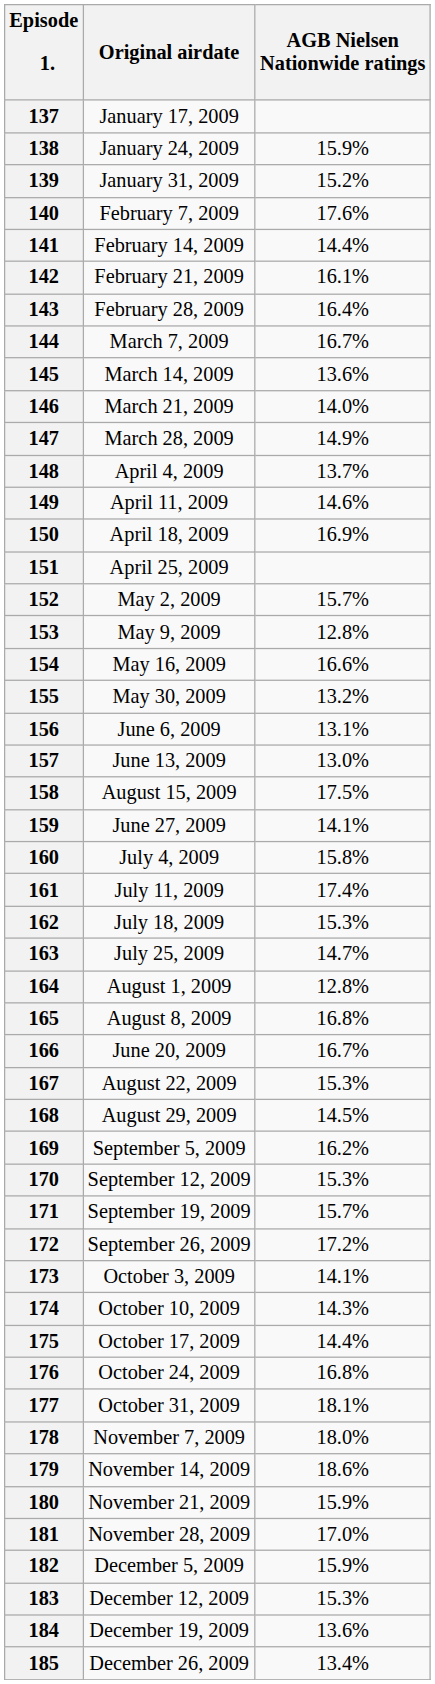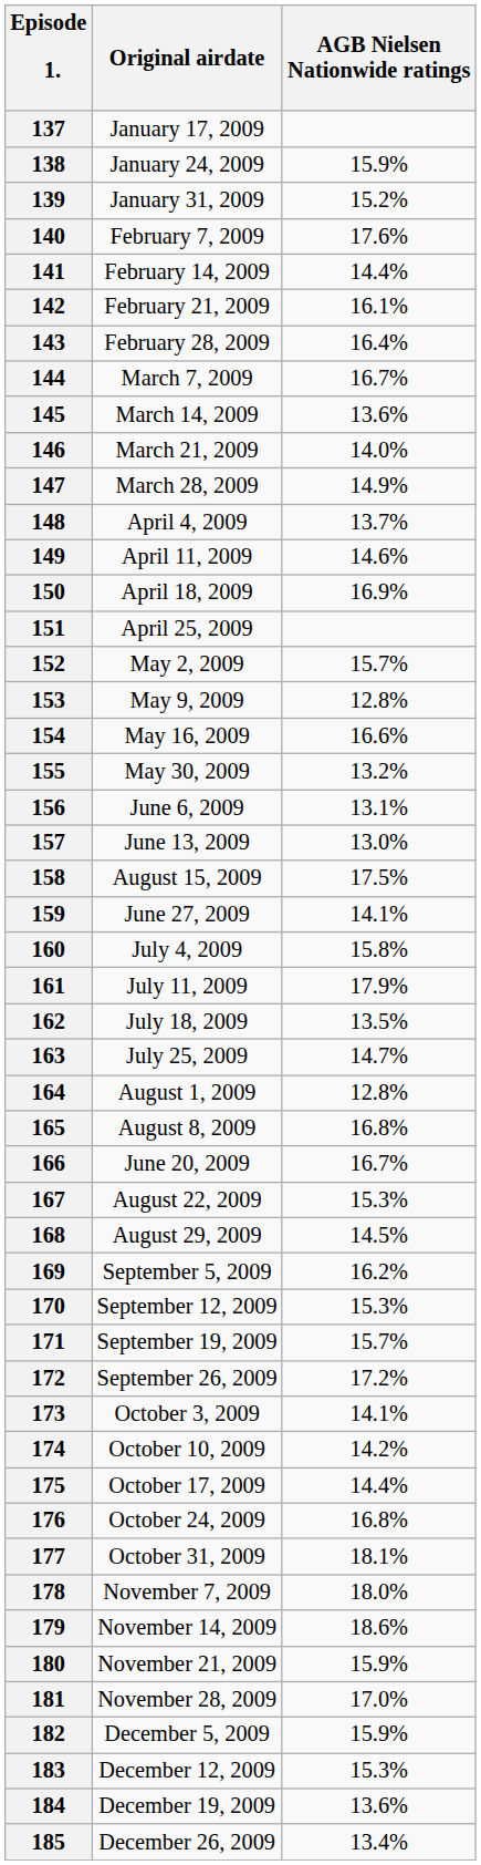161 | AGB Nielsen Nationwide ratings: 17.4% -> 17.9%
162 | AGB Nielsen Nationwide ratings: 15.3% -> 13.5%
174 | AGB Nielsen Nationwide ratings: 14.3% -> 14.2%
